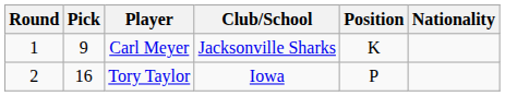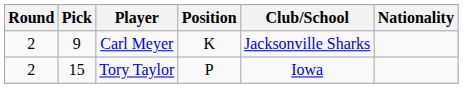columns swapped: Position <-> Club/School
Carl Meyer | Round: 1 -> 2
Tory Taylor | Pick: 16 -> 15
